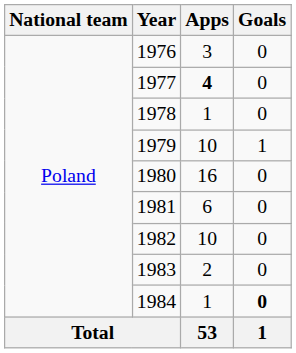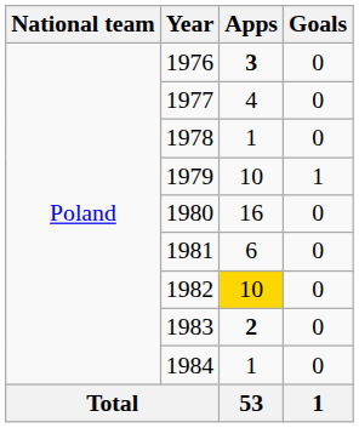1976 | Apps: normal -> bold
1977 | Apps: bold -> normal
1982 | Apps: no background -> gold background
1983 | Apps: normal -> bold
1984 | Goals: bold -> normal
